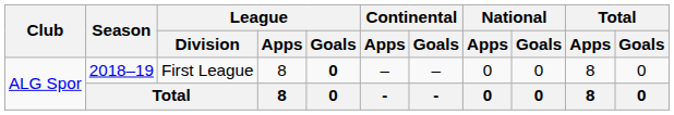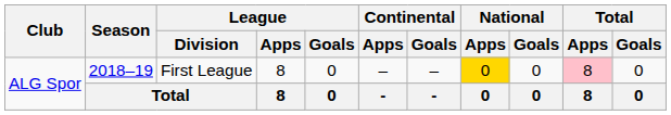ALG Spor / First League | League / Goals: bold -> normal
ALG Spor / First League | National / Apps: no background -> gold background
ALG Spor / First League | Total / Apps: no background -> pink background
